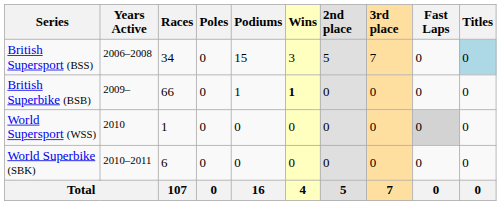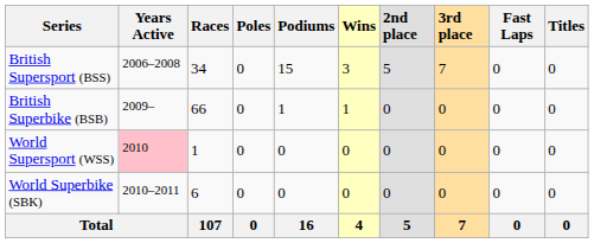British Supersport (BSS) | Titles: lightblue background -> no background
British Superbike (BSB) | Wins: bold -> normal
World Supersport (WSS) | Years Active: no background -> pink background
World Supersport (WSS) | Fast Laps: lightgrey background -> no background
